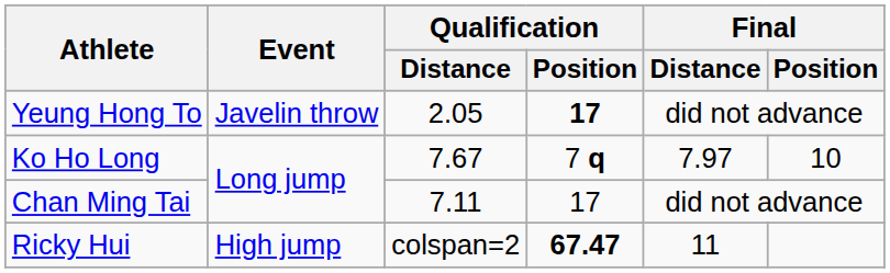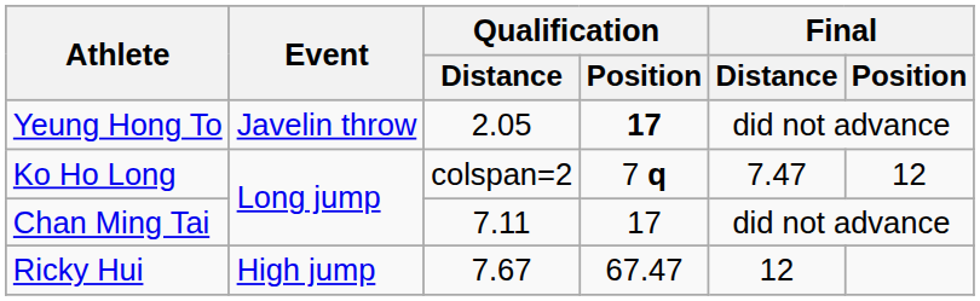Ko Ho Long | Qualification / Distance: 7.67 -> colspan=2
Ko Ho Long | Final / Distance: 7.97 -> 7.47
Ko Ho Long | Final / Position: 10 -> 12
Ricky Hui | Qualification / Distance: colspan=2 -> 7.67
Ricky Hui | Qualification / Position: bold -> normal
Ricky Hui | Final / Distance: 11 -> 12
